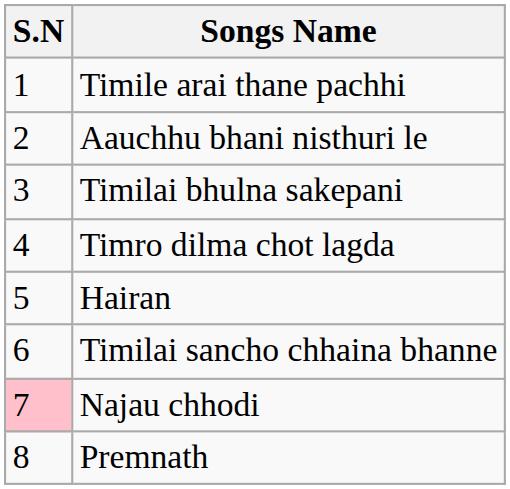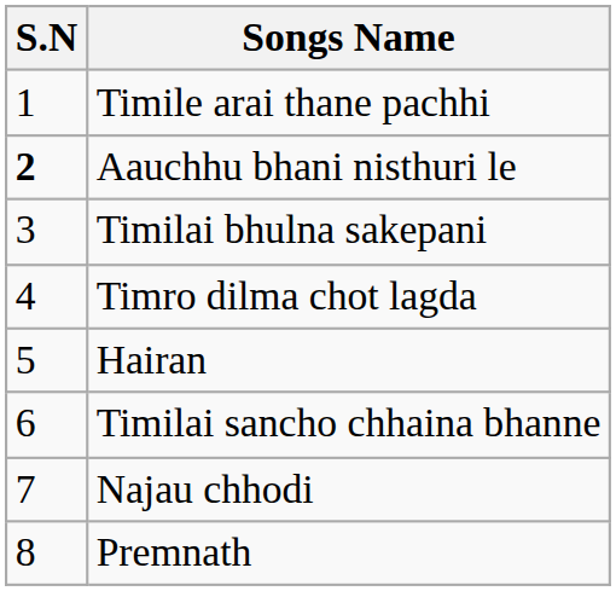Aauchhu bhani nisthuri le | S.N: normal -> bold
Najau chhodi | S.N: pink background -> no background
